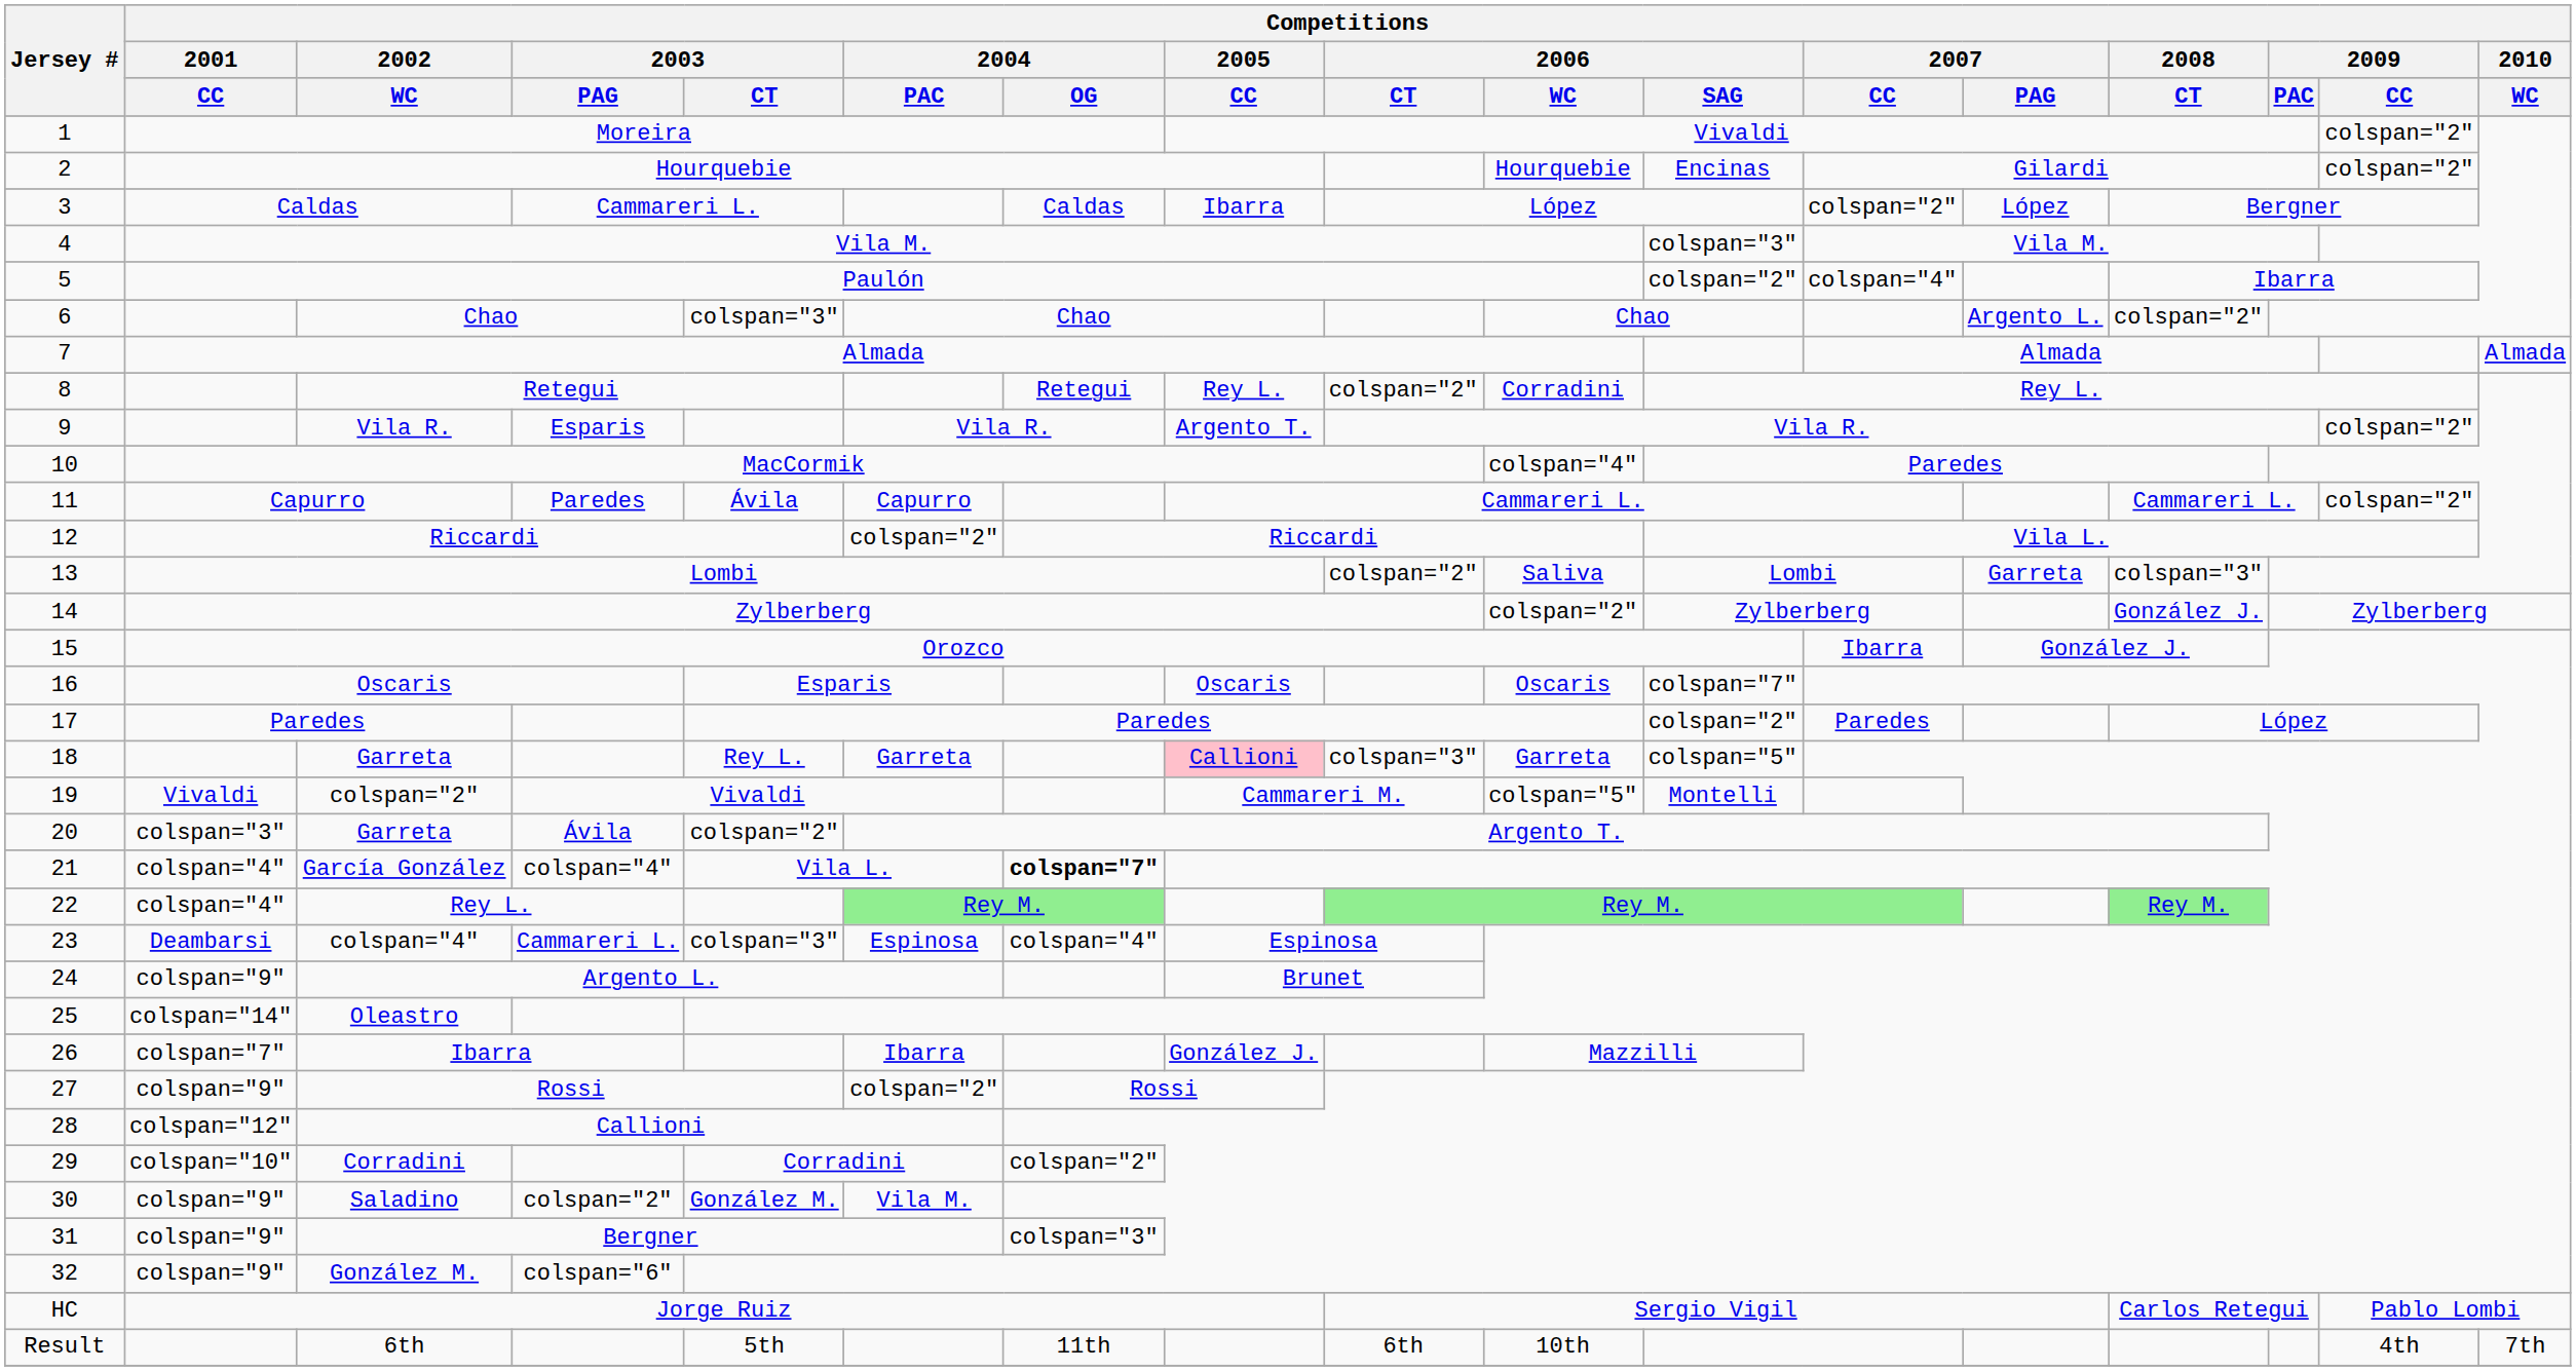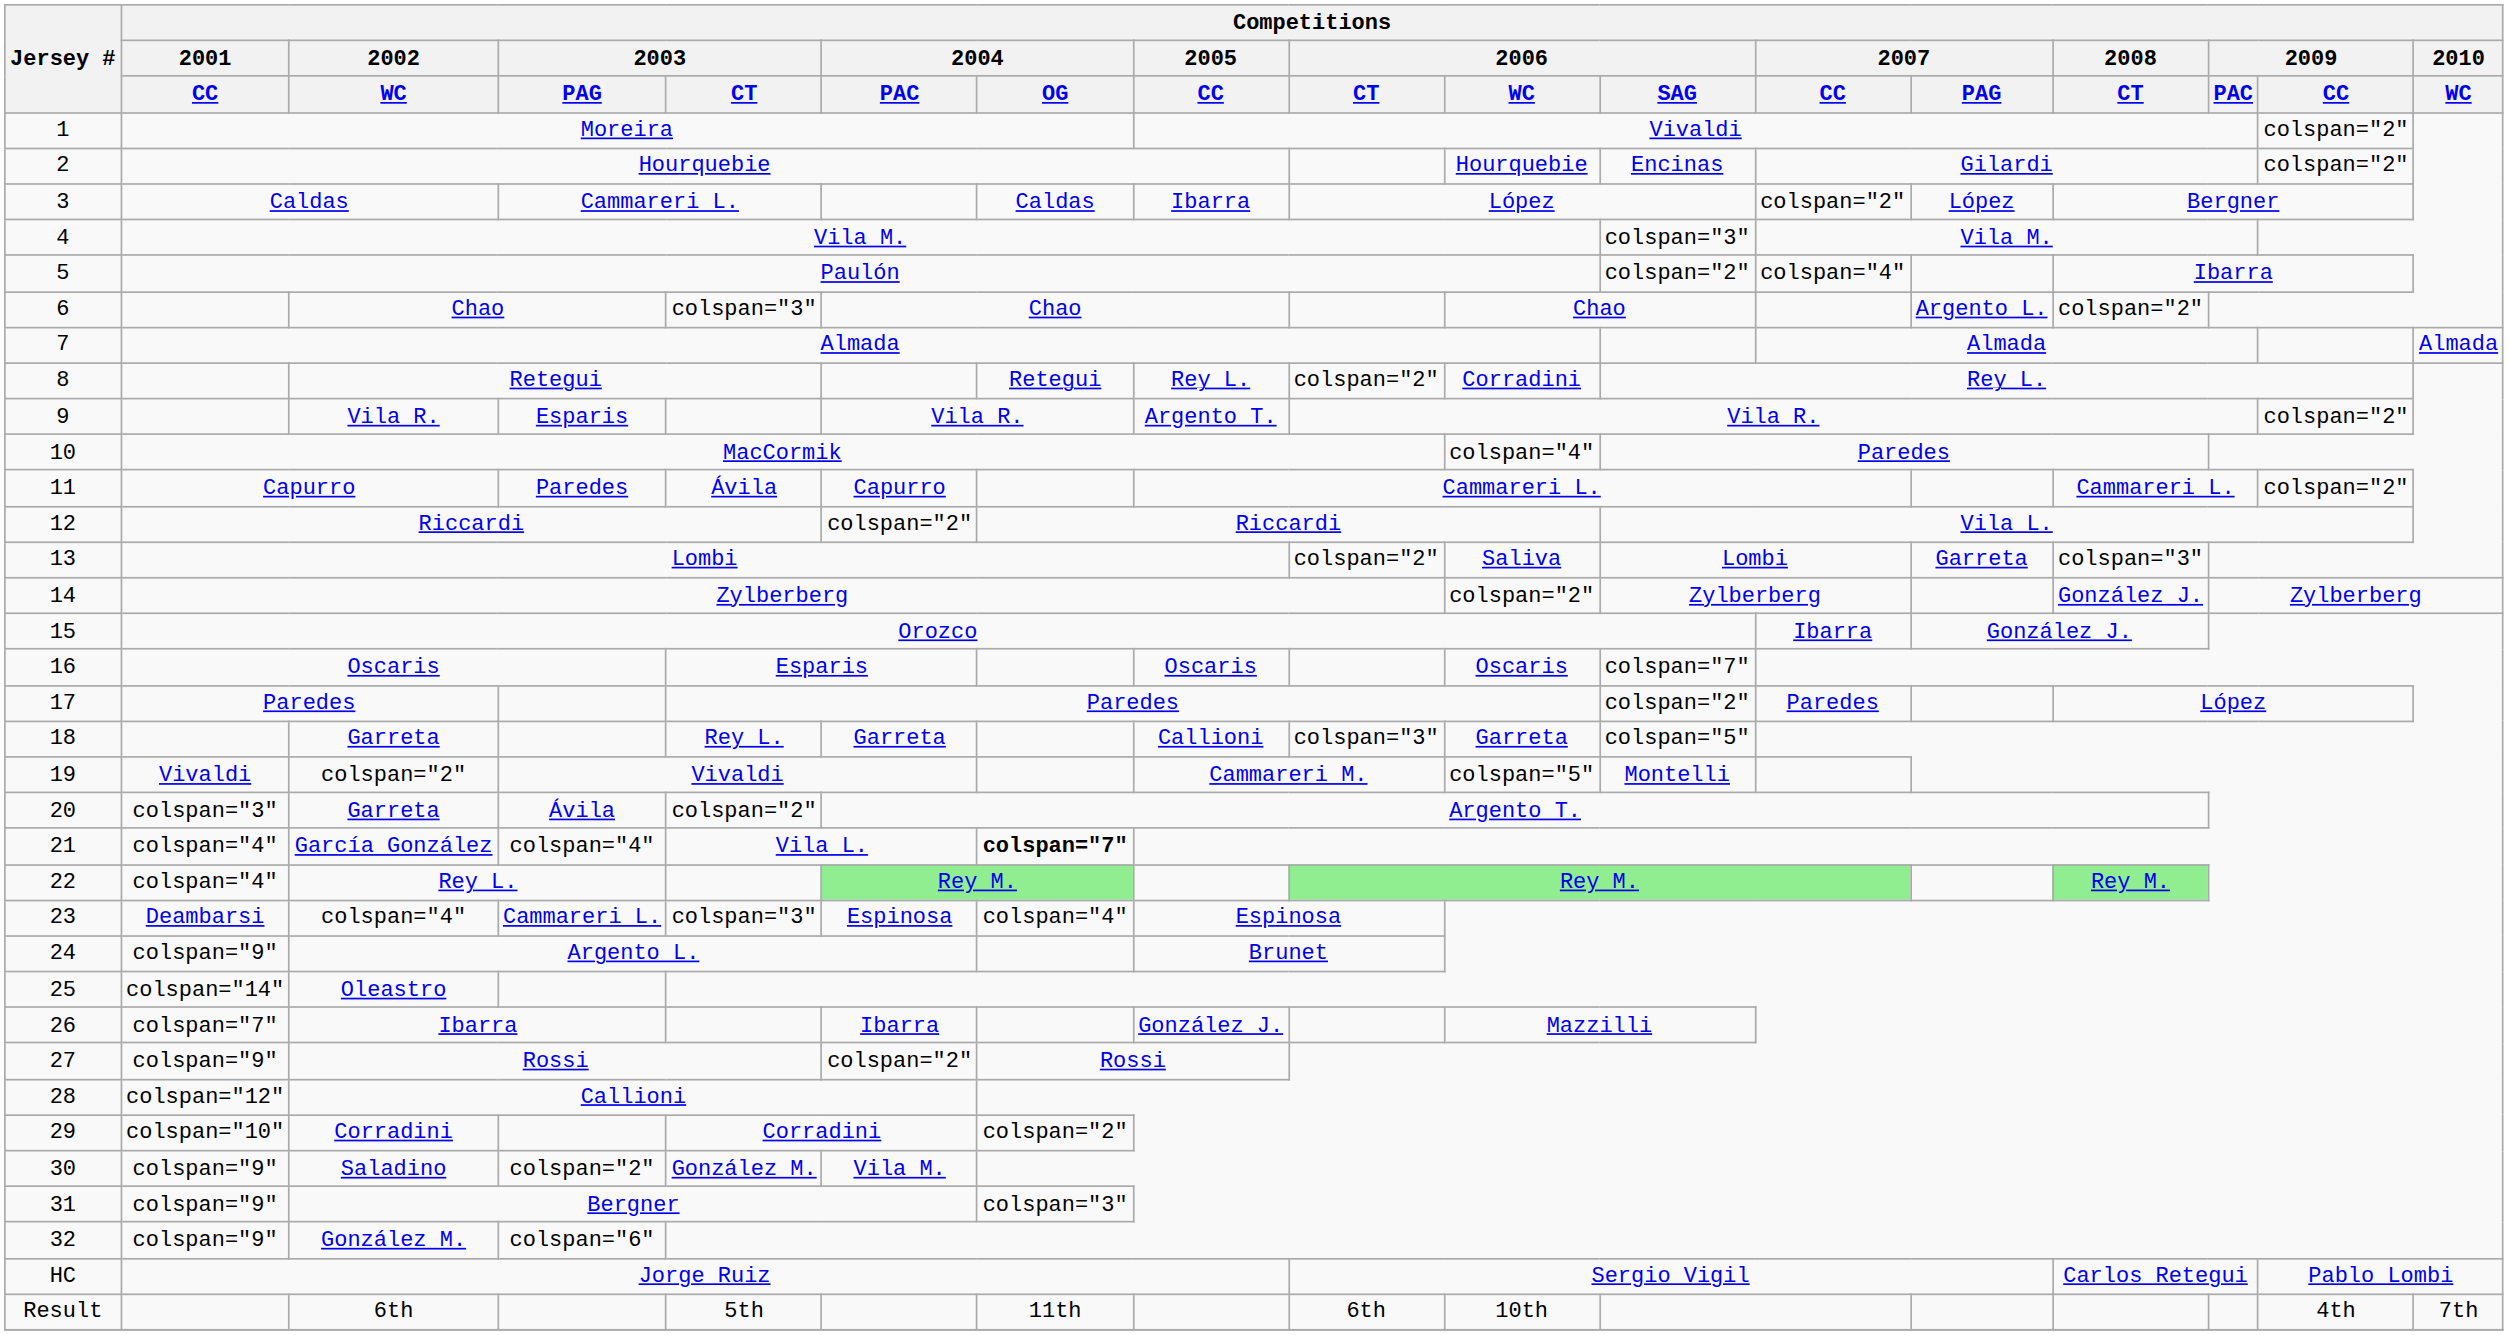18 / Garreta | Competitions / 2005 / CC: pink background -> no background
